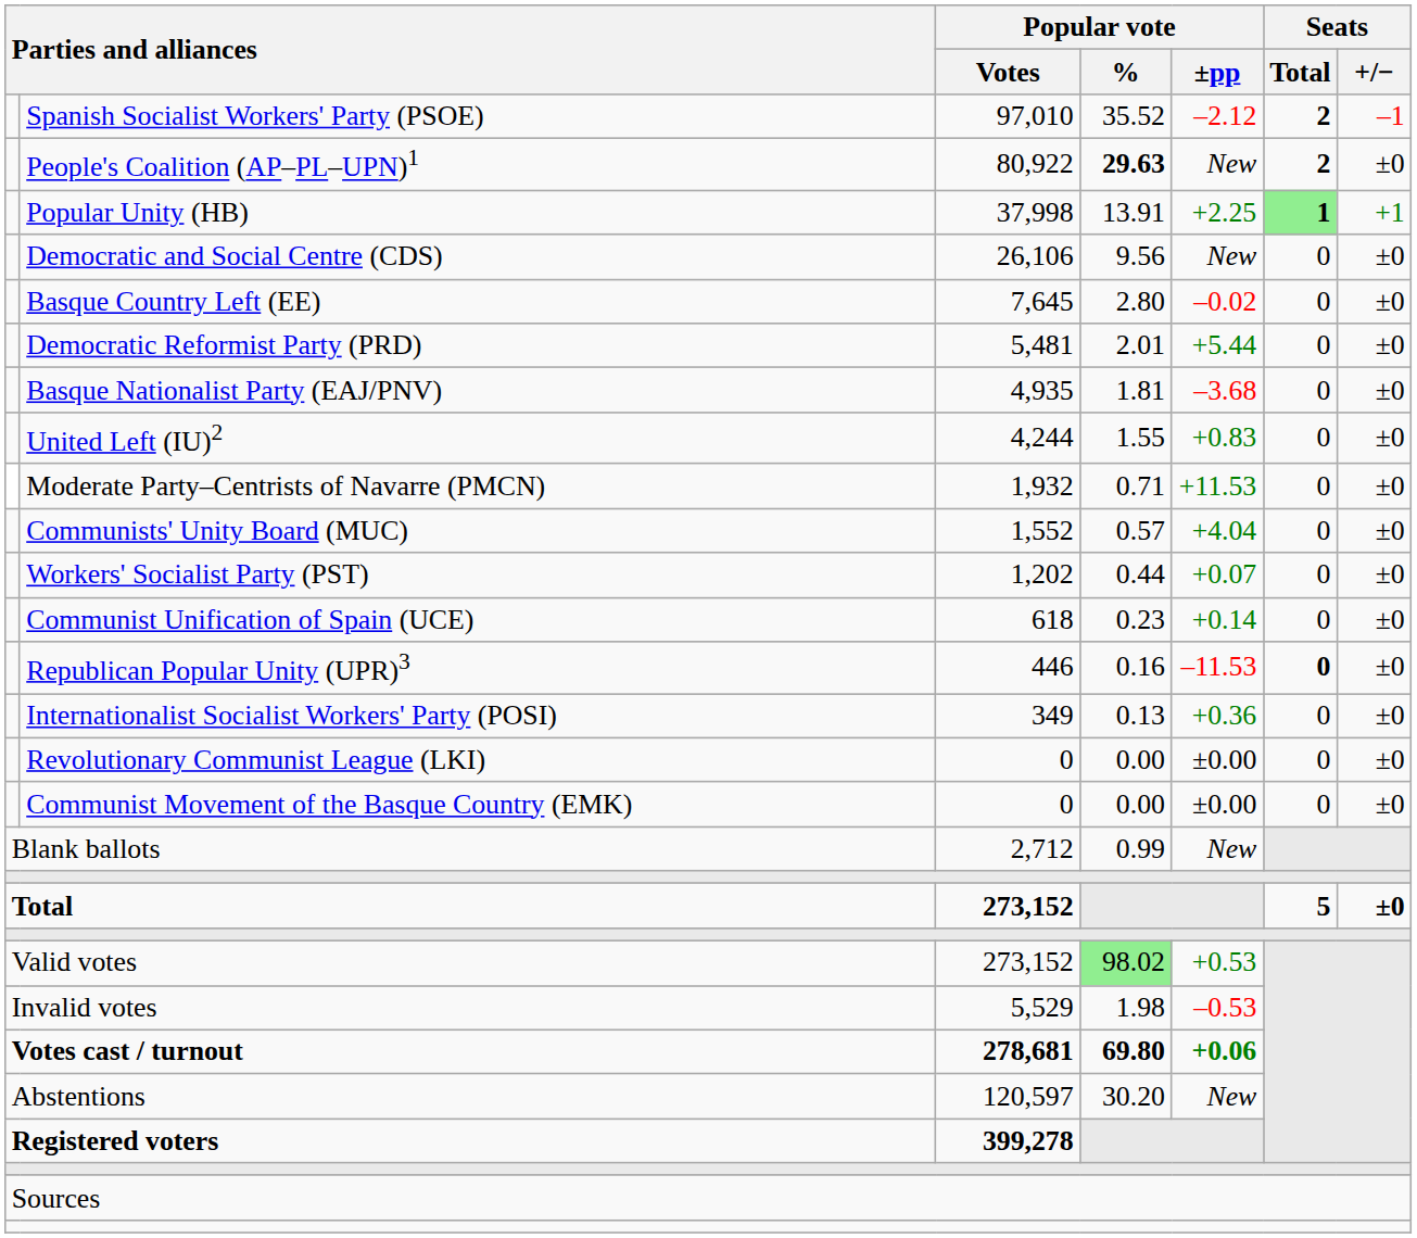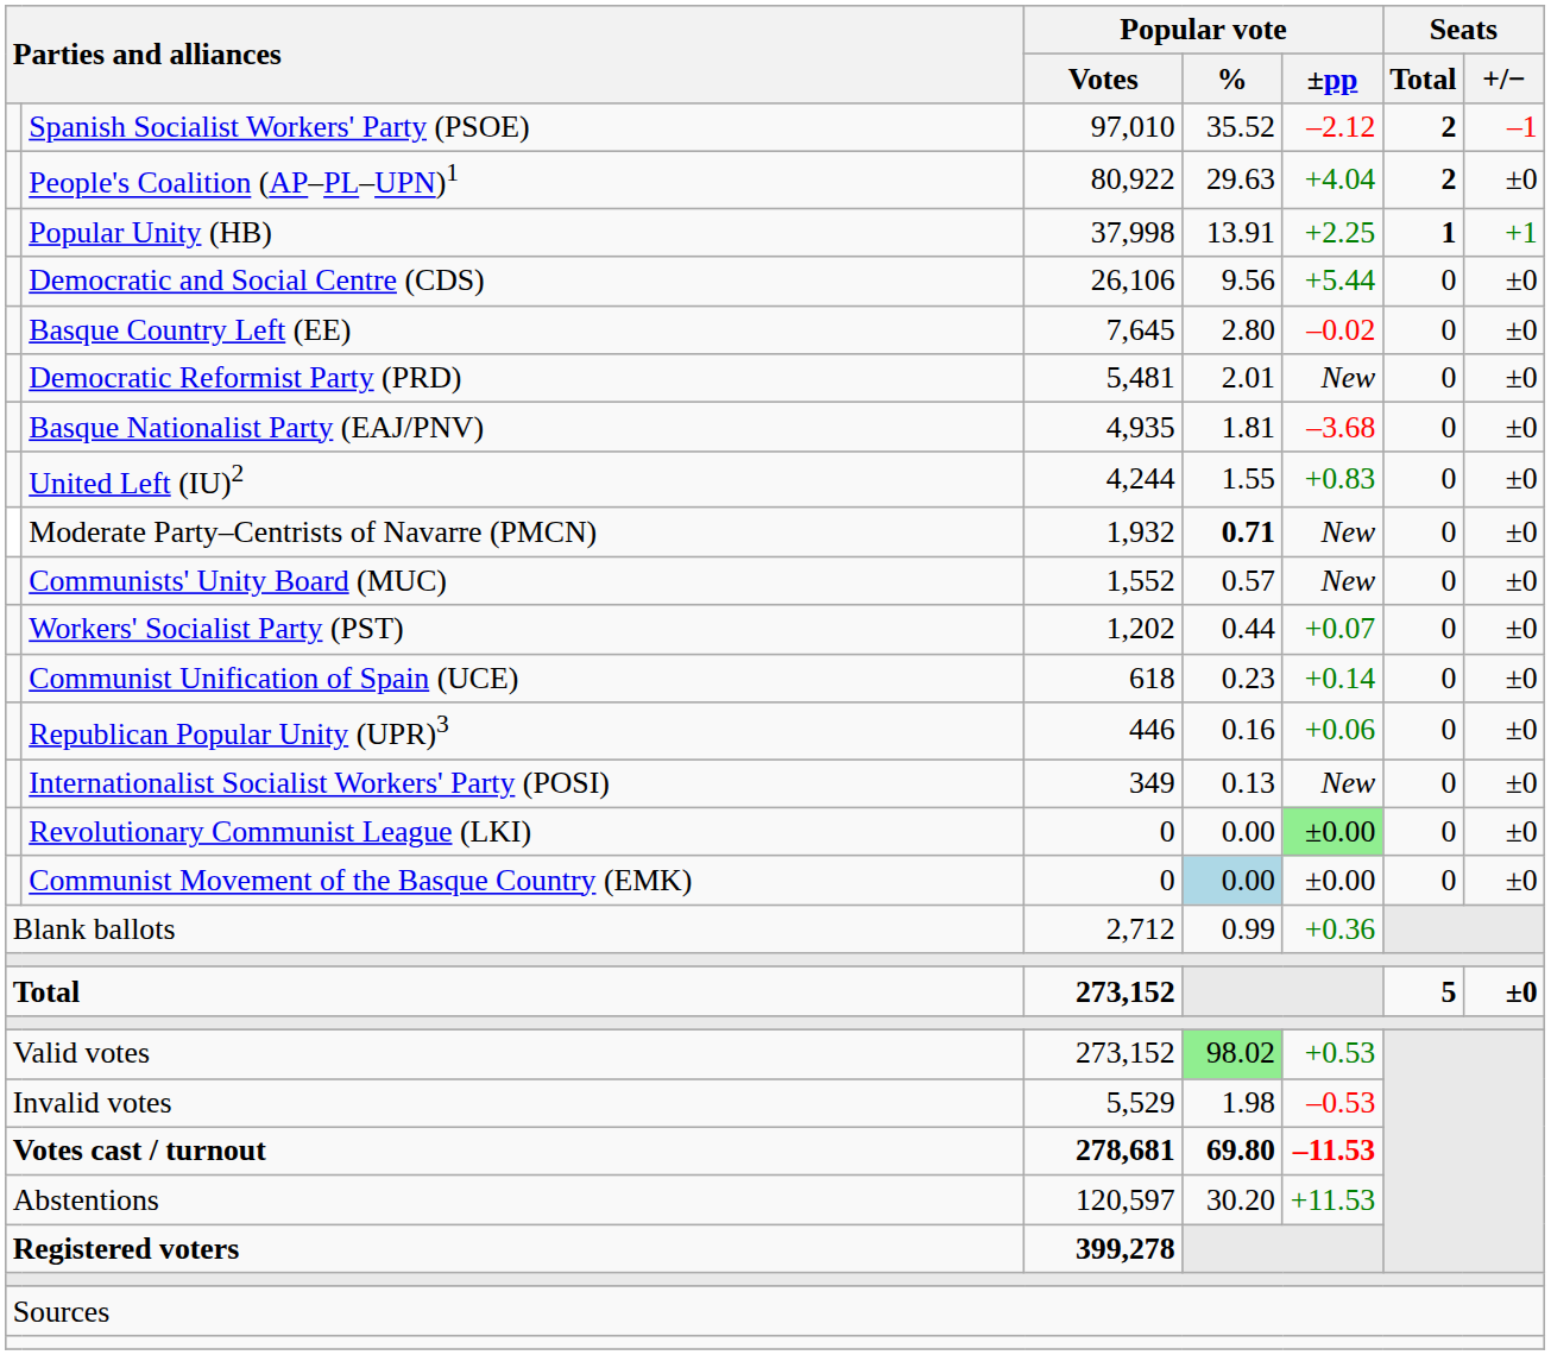People's Coalition (AP–PL–UPN)1 | Popular vote / %: bold -> normal
People's Coalition (AP–PL–UPN)1 | Popular vote / ±pp: New -> +4.04
Popular Unity (HB) | Seats / Total: lightgreen background -> no background
Democratic and Social Centre (CDS) | Popular vote / ±pp: New -> +5.44
Democratic Reformist Party (PRD) | Popular vote / ±pp: +5.44 -> New
Moderate Party–Centrists of Navarre (PMCN) | Popular vote / %: normal -> bold
Moderate Party–Centrists of Navarre (PMCN) | Popular vote / ±pp: +11.53 -> New
Communists' Unity Board (MUC) | Popular vote / ±pp: +4.04 -> New
Republican Popular Unity (UPR)3 | Popular vote / ±pp: –11.53 -> +0.06
Republican Popular Unity (UPR)3 | Seats / Total: bold -> normal
Internationalist Socialist Workers' Party (POSI) | Popular vote / ±pp: +0.36 -> New
Revolutionary Communist League (LKI) | Popular vote / ±pp: no background -> lightgreen background
Communist Movement of the Basque Country (EMK) | Popular vote / %: no background -> lightblue background
Blank ballots | Popular vote / ±pp: New -> +0.36
Votes cast / turnout | Popular vote / ±pp: +0.06 -> –11.53
Abstentions | Popular vote / ±pp: New -> +11.53
